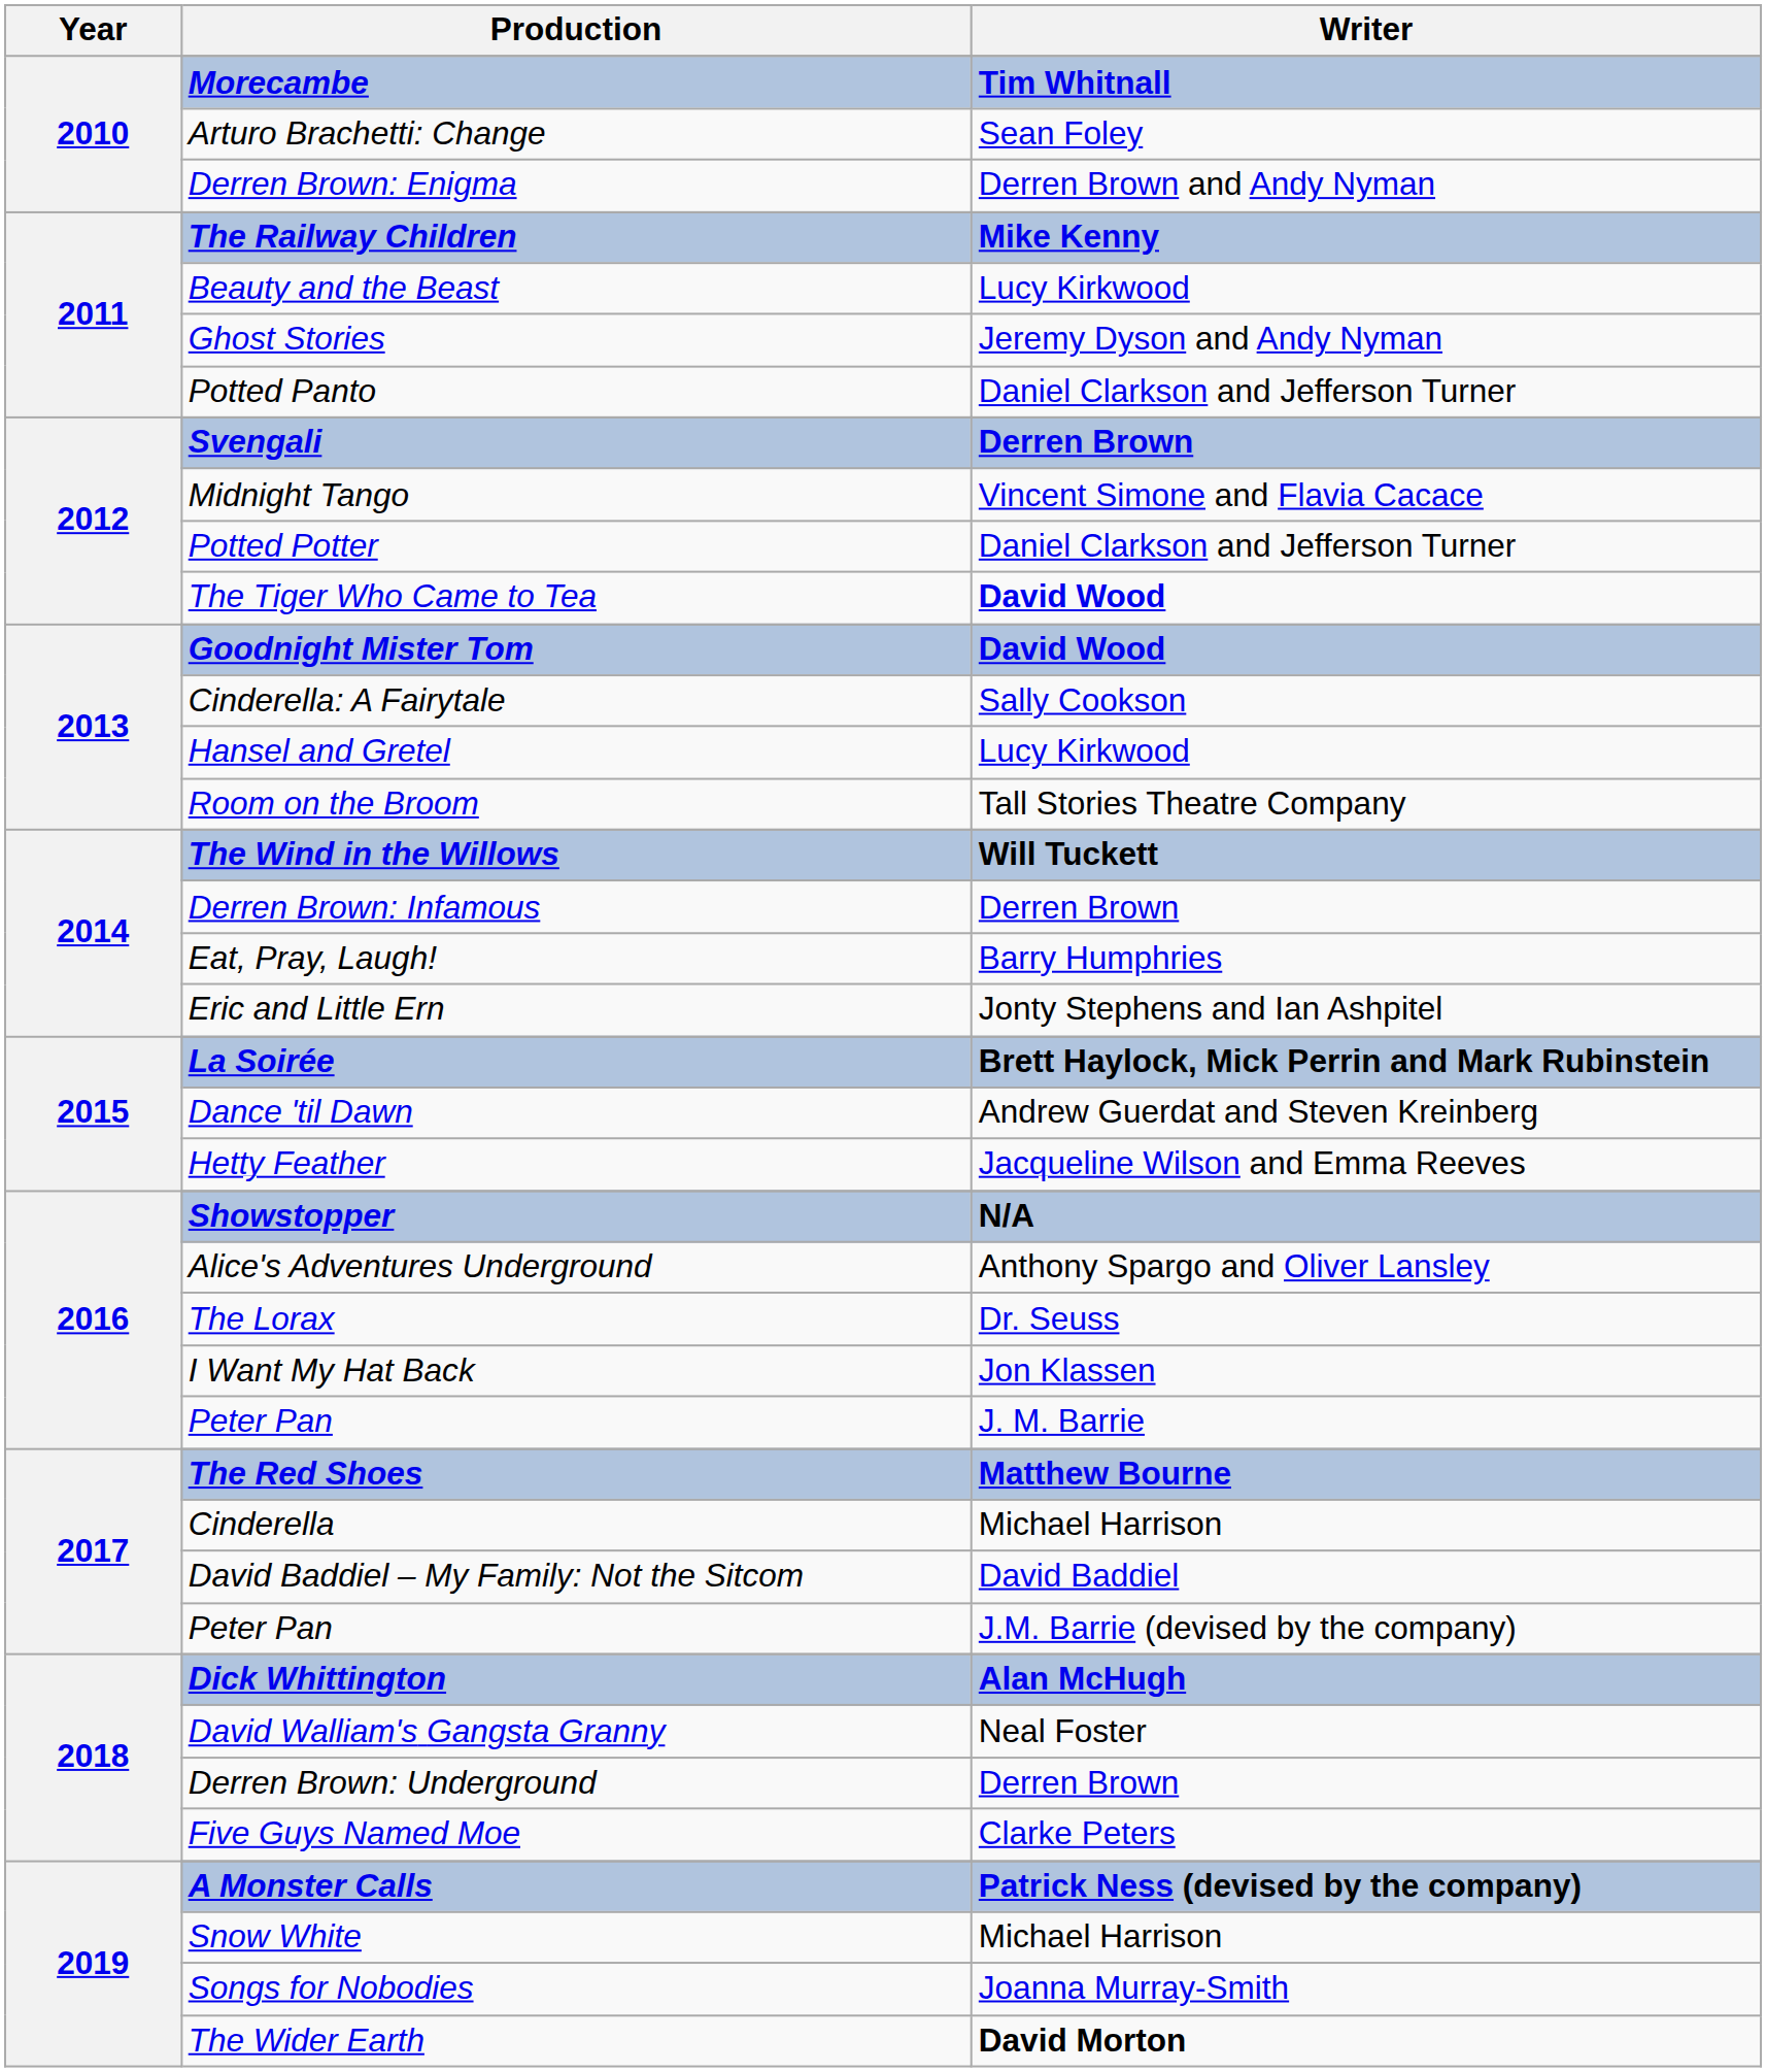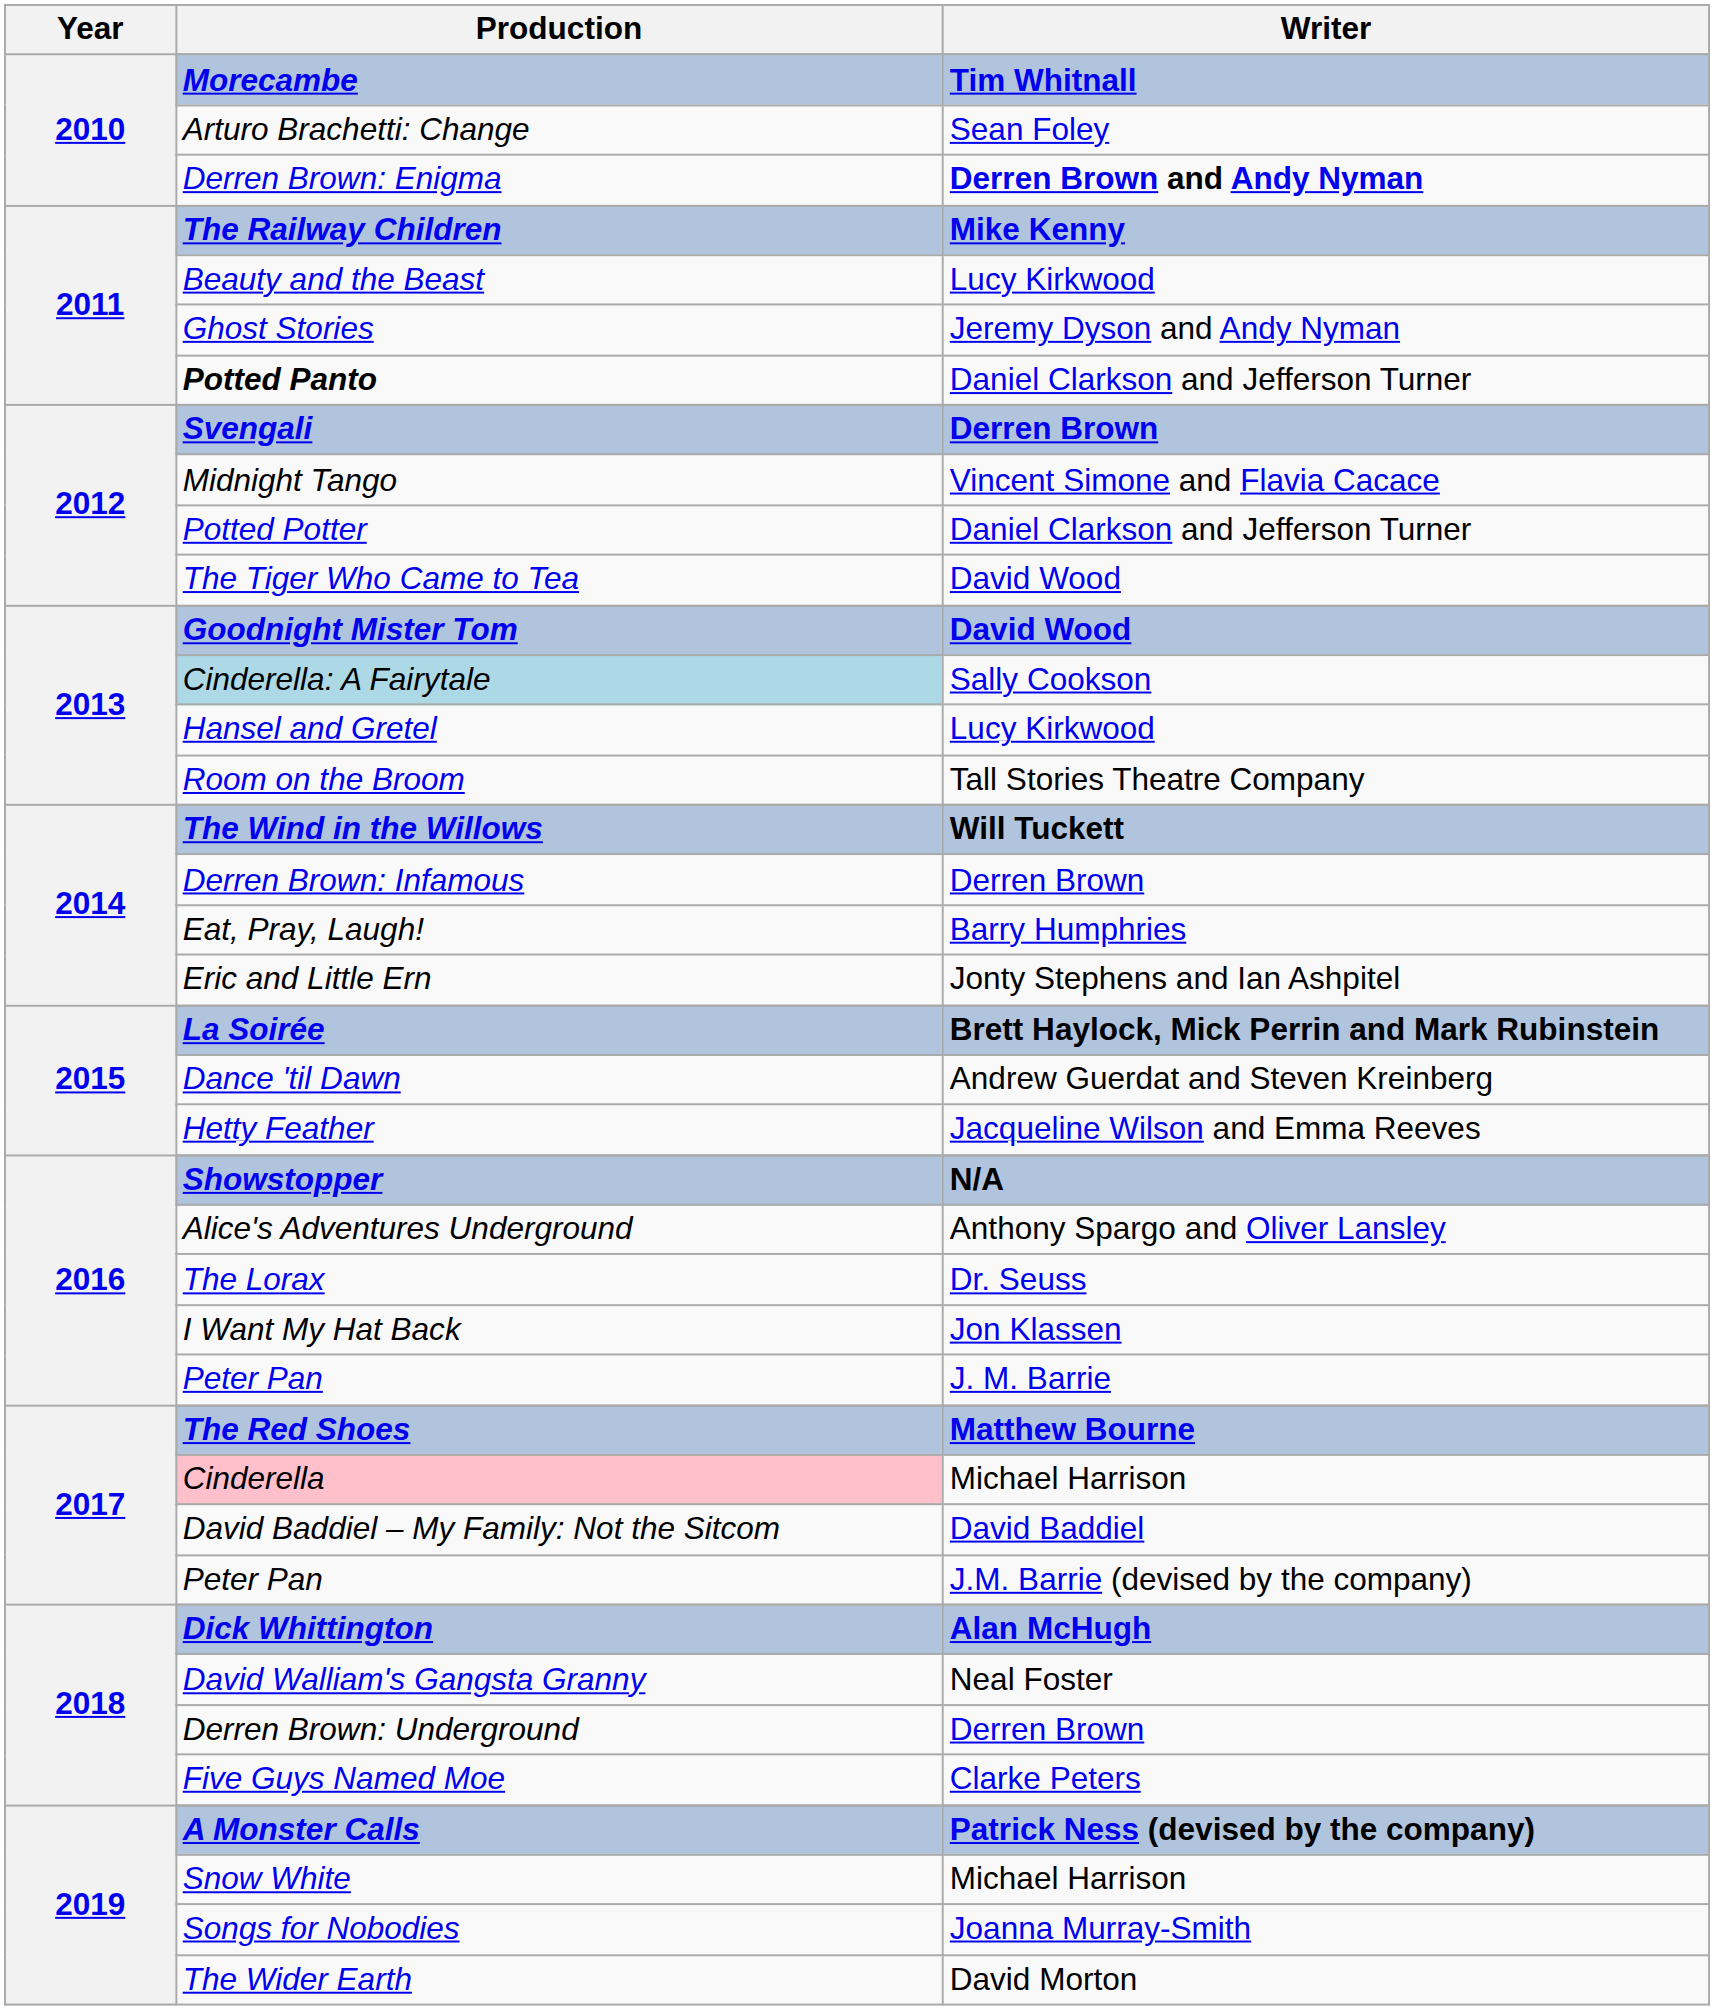Derren Brown: Enigma | Writer: normal -> bold
Potted Panto | Production: normal -> bold
The Tiger Who Came to Tea | Writer: bold -> normal
Cinderella: A Fairytale | Production: no background -> lightblue background
Cinderella | Production: no background -> pink background
The Wider Earth | Writer: bold -> normal
